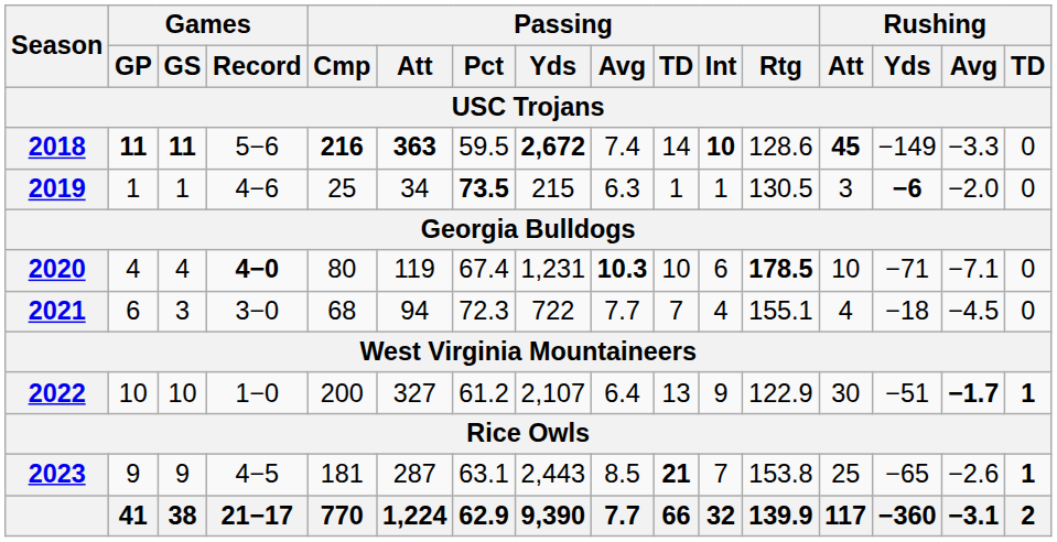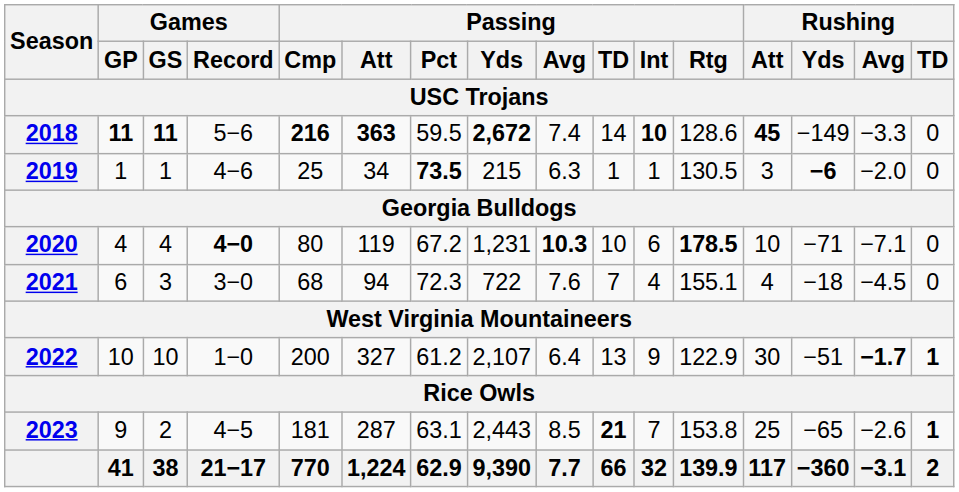2020 | Passing / Pct / USC Trojans: 67.4 -> 67.2
2021 | Passing / Avg / USC Trojans: 7.7 -> 7.6
2023 | Games / GS / USC Trojans: 9 -> 2
